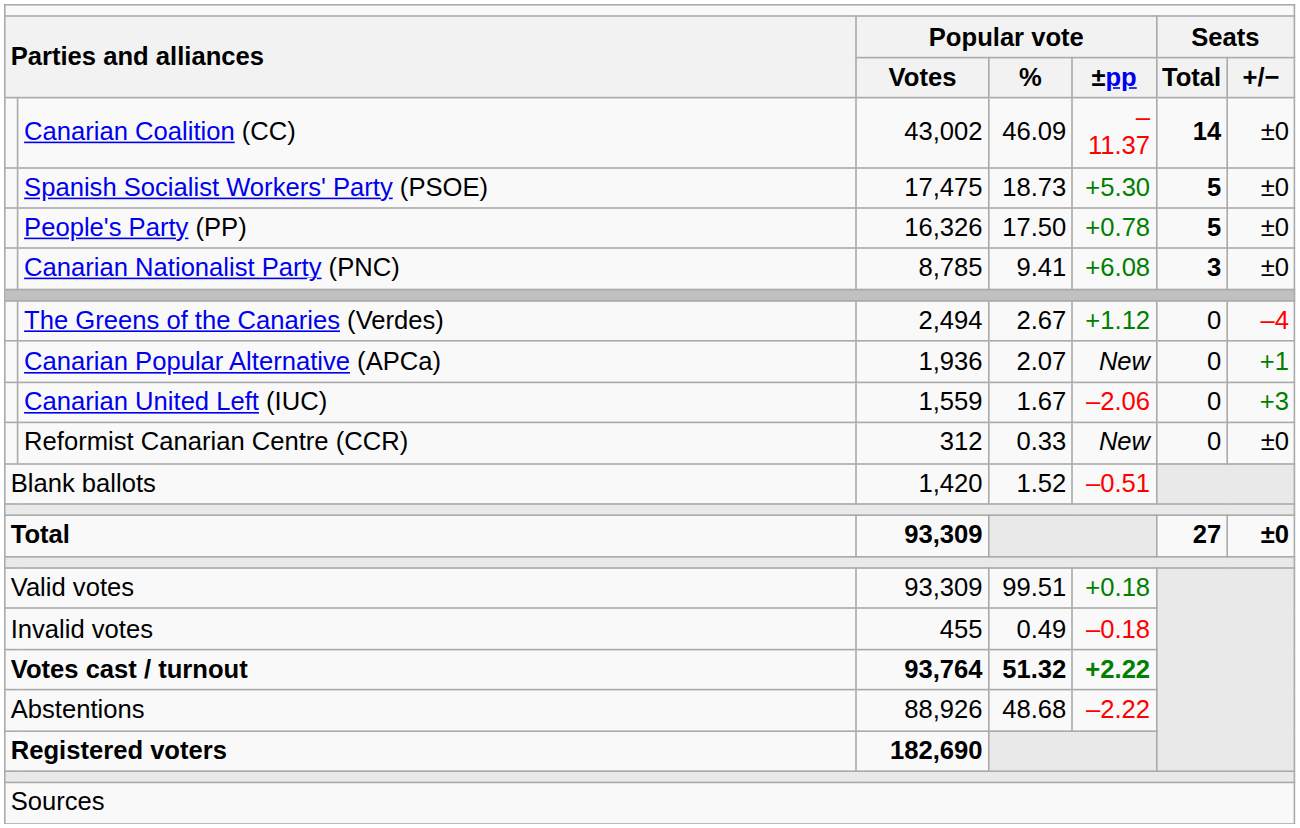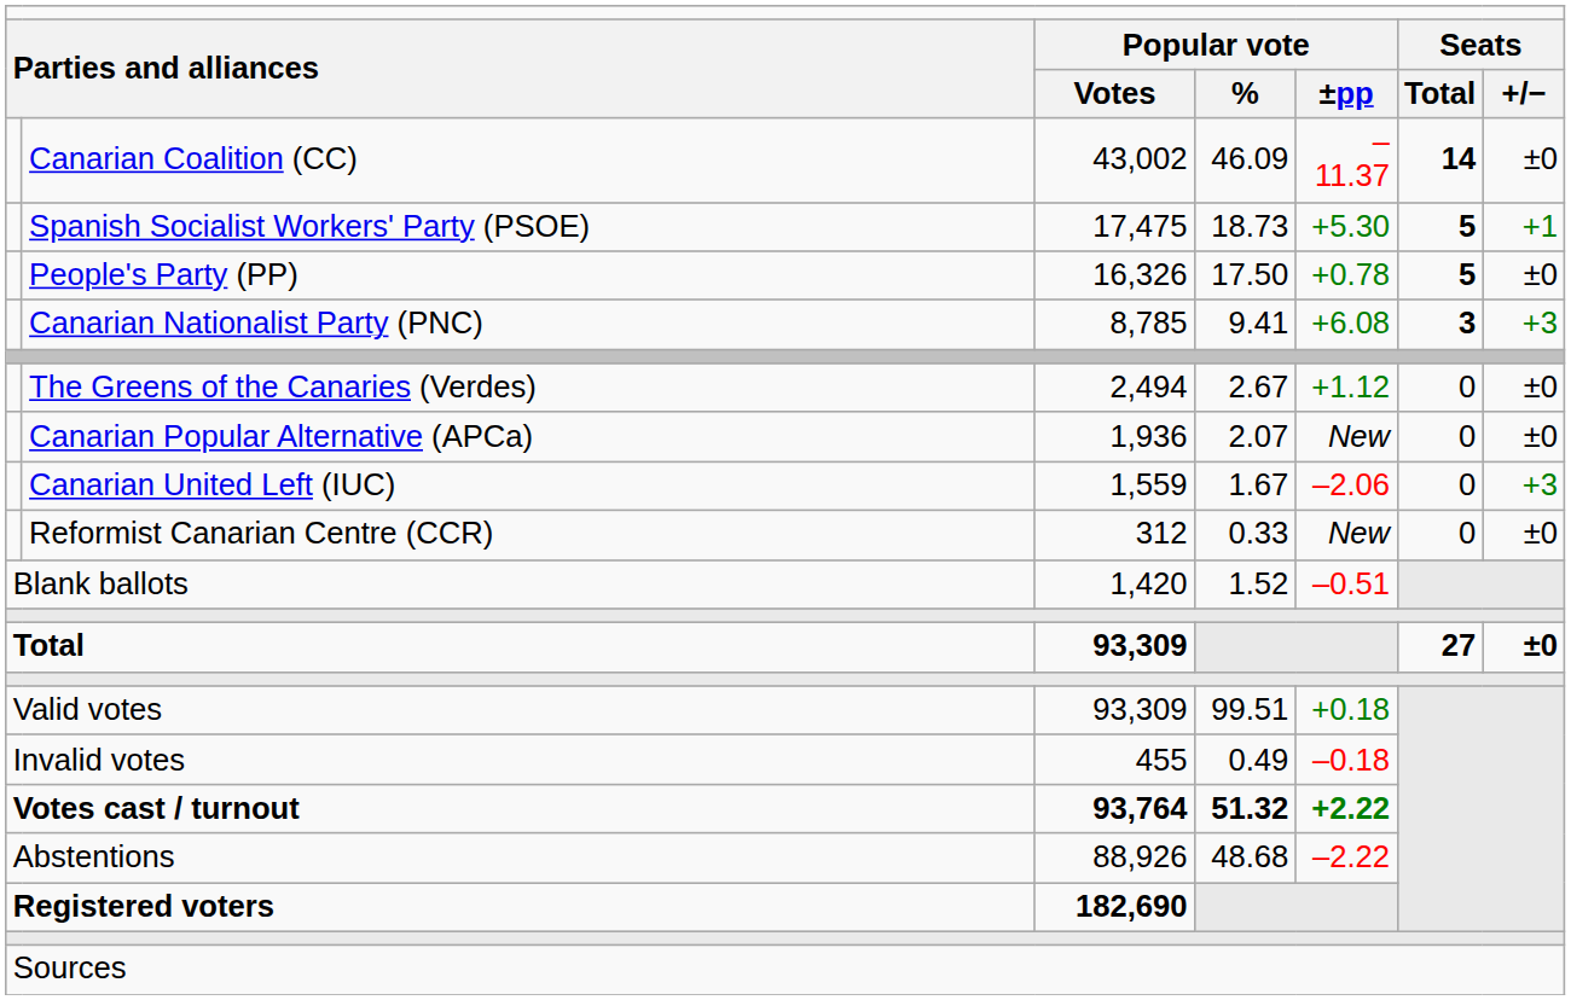Spanish Socialist Workers' Party (PSOE) | column 7: ±0 -> +1
Canarian Nationalist Party (PNC) | column 7: ±0 -> +3
The Greens of the Canaries (Verdes) | column 7: –4 -> ±0
Canarian Popular Alternative (APCa) | column 7: +1 -> ±0
